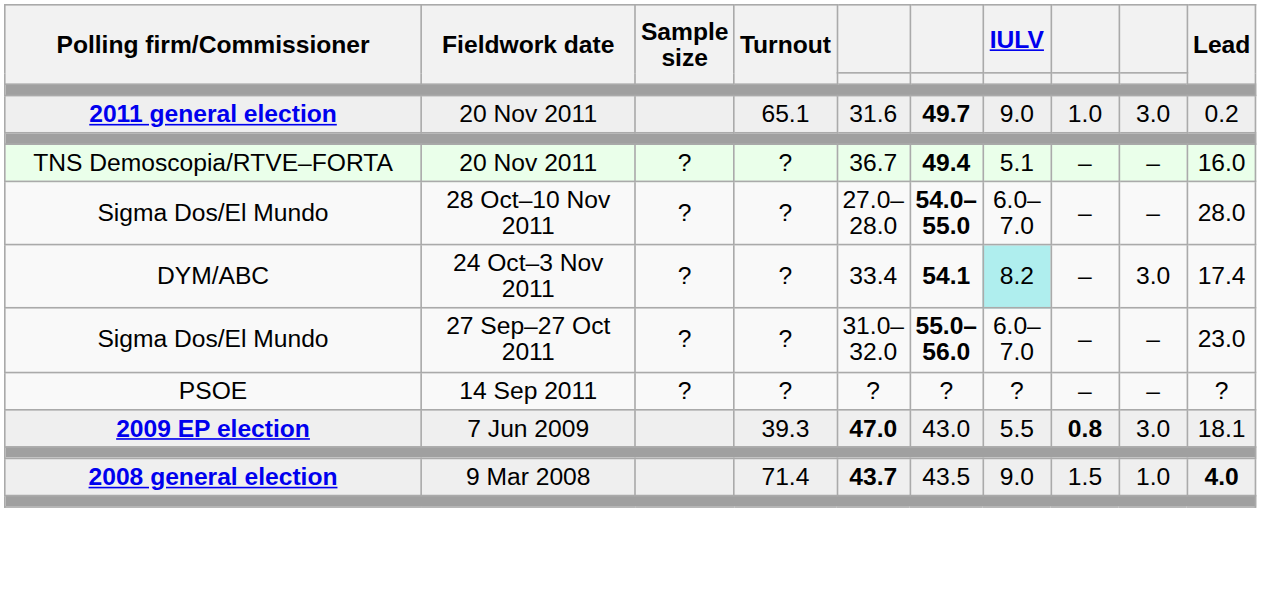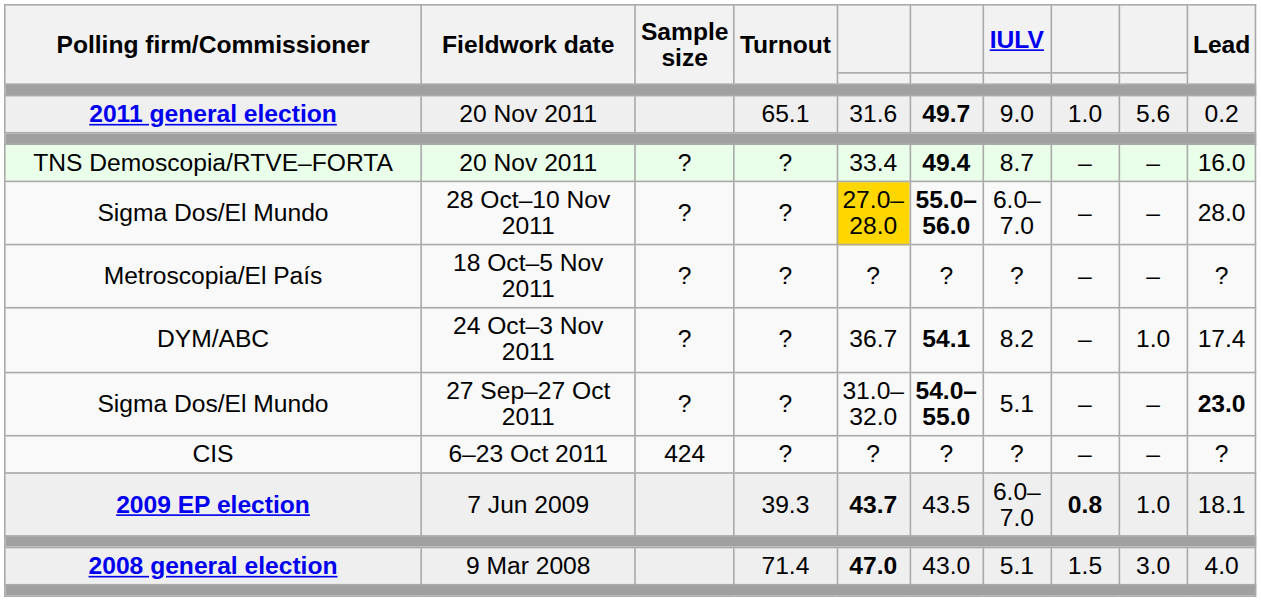2011 general election | column 9: 3.0 -> 5.6
TNS Demoscopia/RTVE–FORTA | column 5: 36.7 -> 33.4
TNS Demoscopia/RTVE–FORTA | IULV: 5.1 -> 8.7
Sigma Dos/El Mundo / 28 Oct–10 Nov 2011 | column 5: no background -> gold background
Sigma Dos/El Mundo / 28 Oct–10 Nov 2011 | column 6: 54.0– 55.0 -> 55.0– 56.0
+ row: Metroscopia/El País | 18 Oct–5 Nov 2011 | ? | ? | ? | ? | ? | – | – | ?
DYM/ABC | column 5: 33.4 -> 36.7
DYM/ABC | IULV: paleturquoise background -> no background
DYM/ABC | column 9: 3.0 -> 1.0
Sigma Dos/El Mundo / 27 Sep–27 Oct 2011 | column 6: 55.0– 56.0 -> 54.0– 55.0
Sigma Dos/El Mundo / 27 Sep–27 Oct 2011 | IULV: 6.0– 7.0 -> 5.1
Sigma Dos/El Mundo / 27 Sep–27 Oct 2011 | Lead: normal -> bold
+ row: CIS | 6–23 Oct 2011 | 424 | ? | ? | ? | ? | – | – | ?
- row: PSOE | 14 Sep 2011 | ? | ? | ? | ? | ? | – | – | ?
2009 EP election | column 5: 47.0 -> 43.7
2009 EP election | column 6: 43.0 -> 43.5
2009 EP election | IULV: 5.5 -> 6.0– 7.0
2009 EP election | column 9: 3.0 -> 1.0
2008 general election | column 5: 43.7 -> 47.0
2008 general election | column 6: 43.5 -> 43.0
2008 general election | IULV: 9.0 -> 5.1
2008 general election | column 9: 1.0 -> 3.0
2008 general election | Lead: bold -> normal
